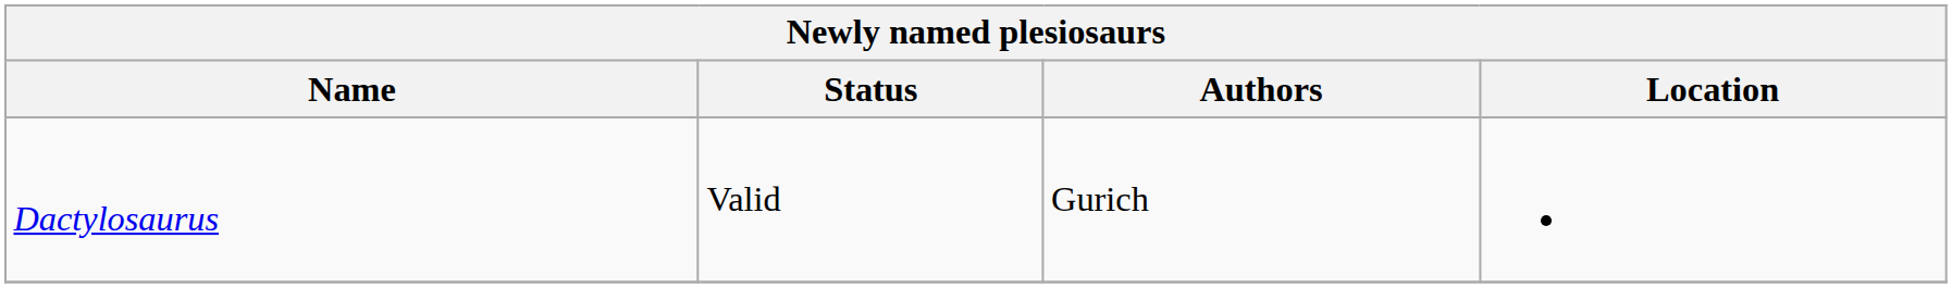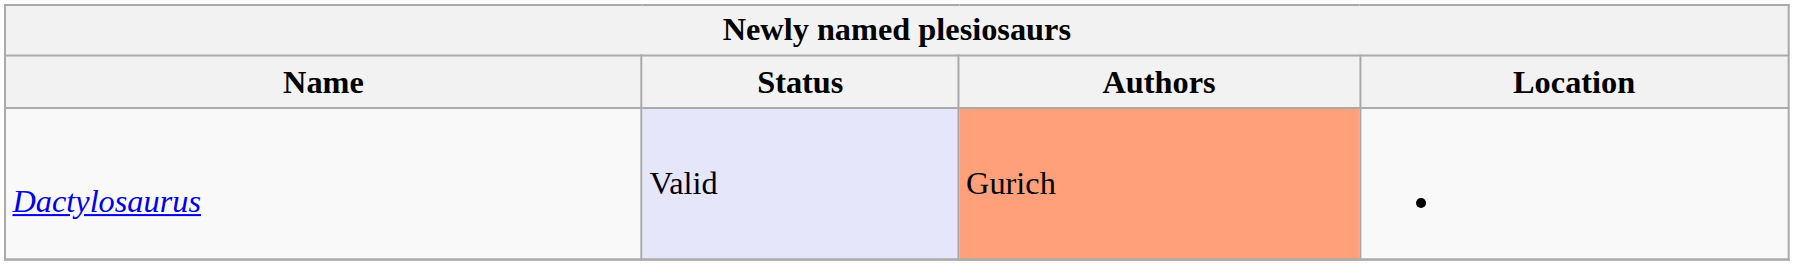Dactylosaurus | Status: no background -> lavender background
Dactylosaurus | Authors: no background -> lightsalmon background
